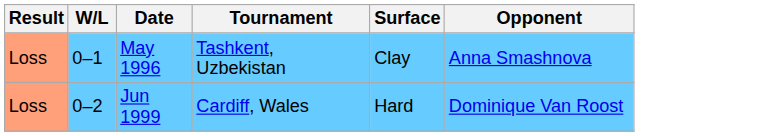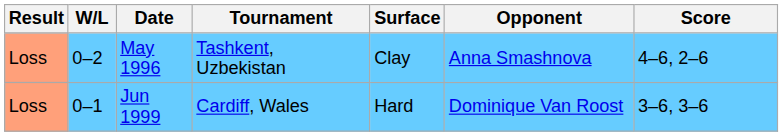+ column: Score | 4–6, 2–6 | 3–6, 3–6
May 1996 | W/L: 0–1 -> 0–2
Jun 1999 | W/L: 0–2 -> 0–1
